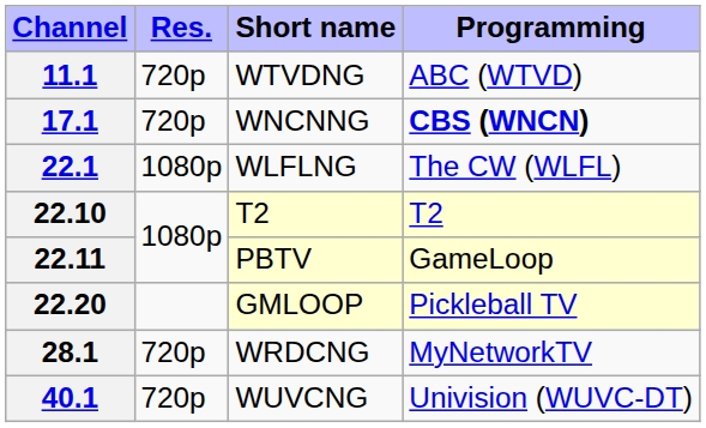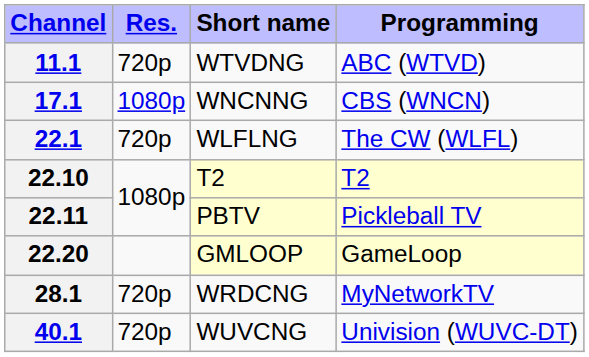17.1 | Res.: 720p -> 1080p
17.1 | Programming: bold -> normal
22.1 | Res.: 1080p -> 720p
22.11 | Programming: GameLoop -> Pickleball TV
22.20 | Programming: Pickleball TV -> GameLoop
